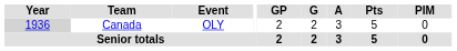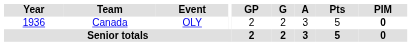Canada | Year: lightgrey background -> no background
Canada | PIM: normal -> bold
